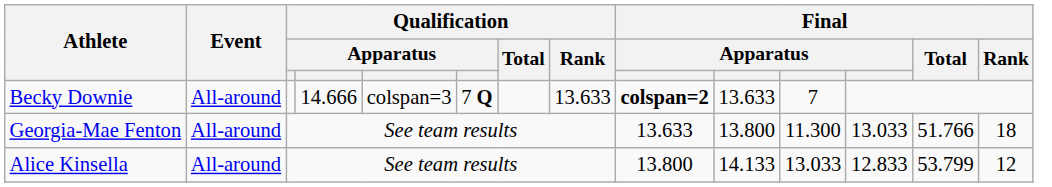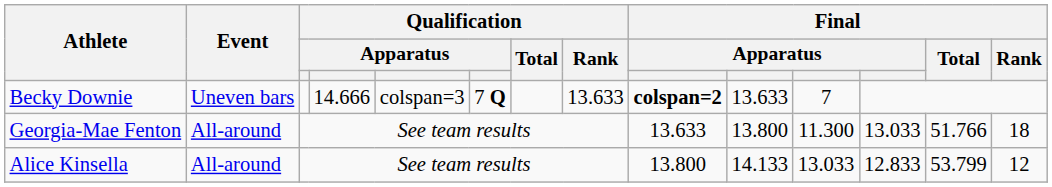Becky Downie | Event: All-around -> Uneven bars
